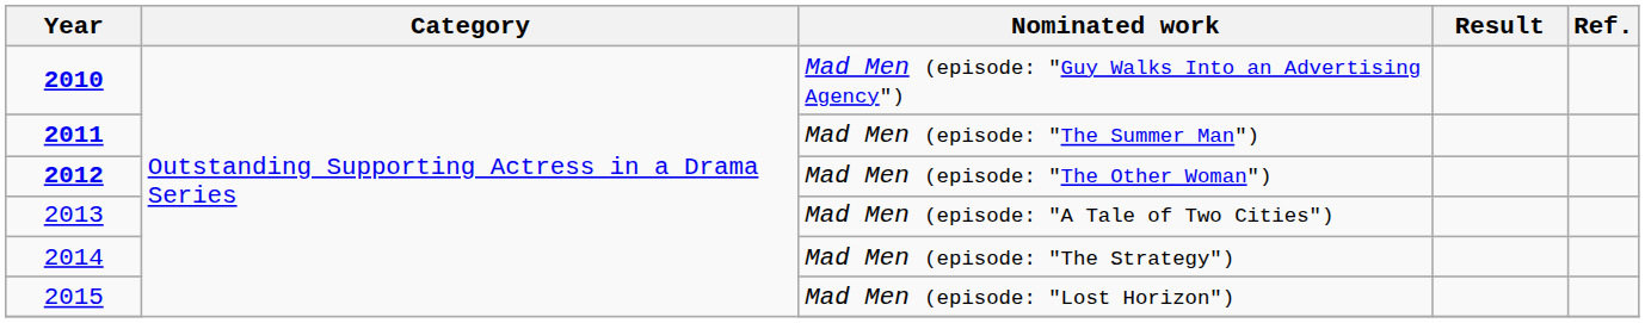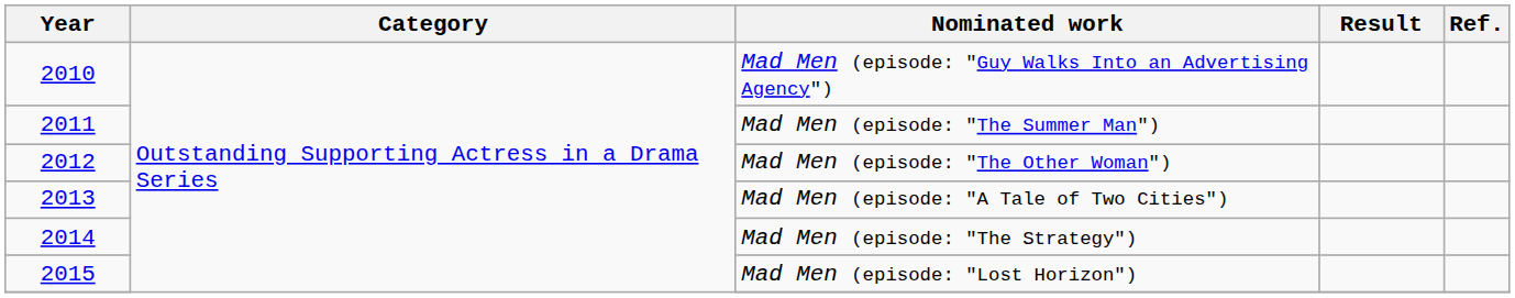Mad Men (episode: "Guy Walks Into an Advertising Agency") | Year: bold -> normal
Mad Men (episode: "The Summer Man") | Year: bold -> normal
Mad Men (episode: "The Other Woman") | Year: bold -> normal
